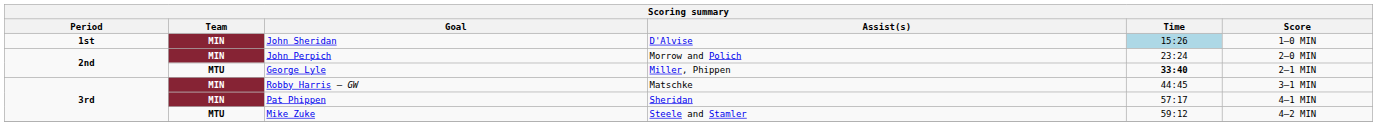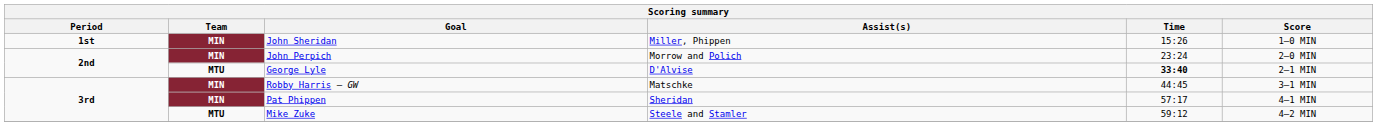John Sheridan | Assist(s): D'Alvise -> Miller, Phippen
John Sheridan | Time: lightblue background -> no background
George Lyle | Assist(s): Miller, Phippen -> D'Alvise
